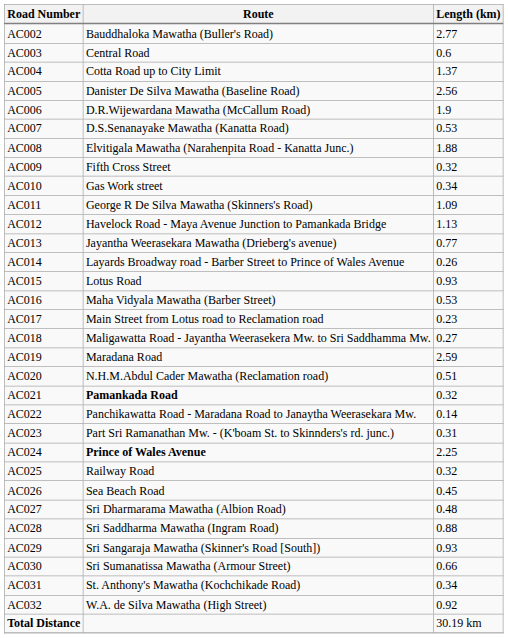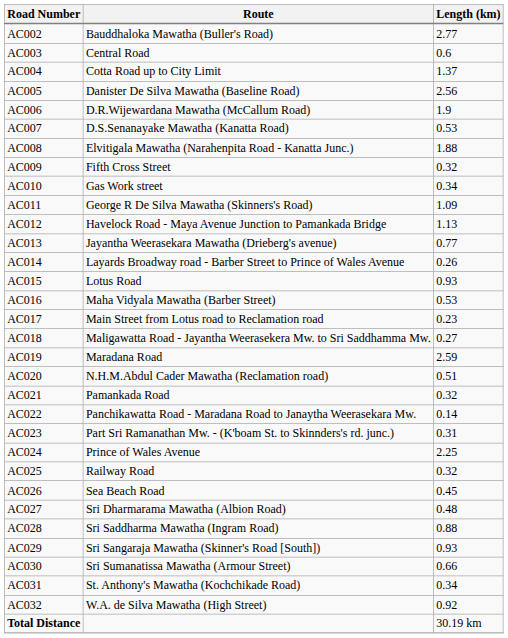AC021 | Route: bold -> normal
AC024 | Route: bold -> normal
